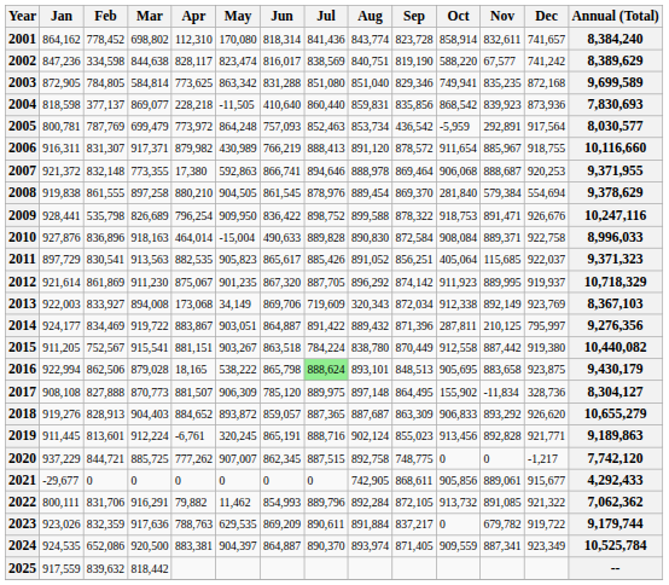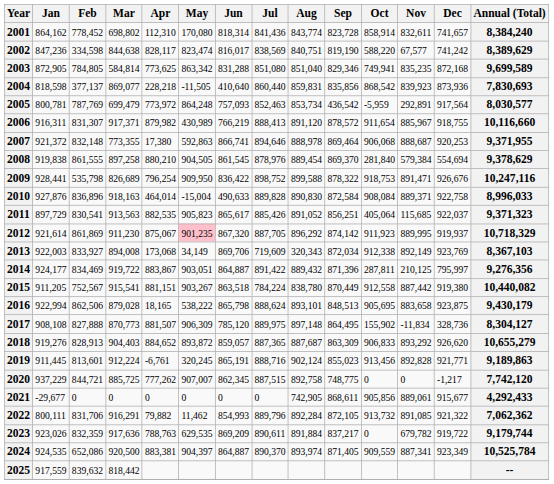2012 | May: no background -> pink background
2016 | Jul: lightgreen background -> no background
